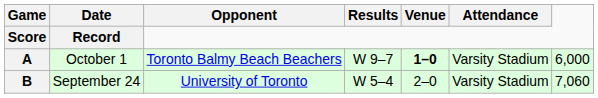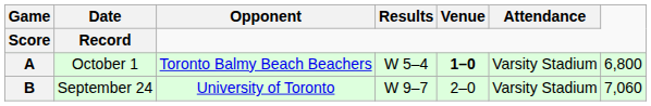A | Results: W 9–7 -> W 5–4
A | column 7: 6,000 -> 6,800
B | Results: W 5–4 -> W 9–7
